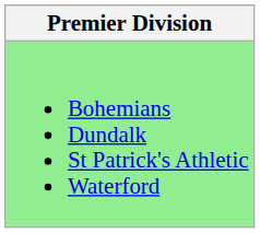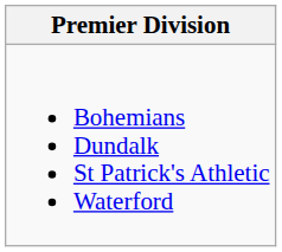row 2 | column 1: lightgreen background -> no background
